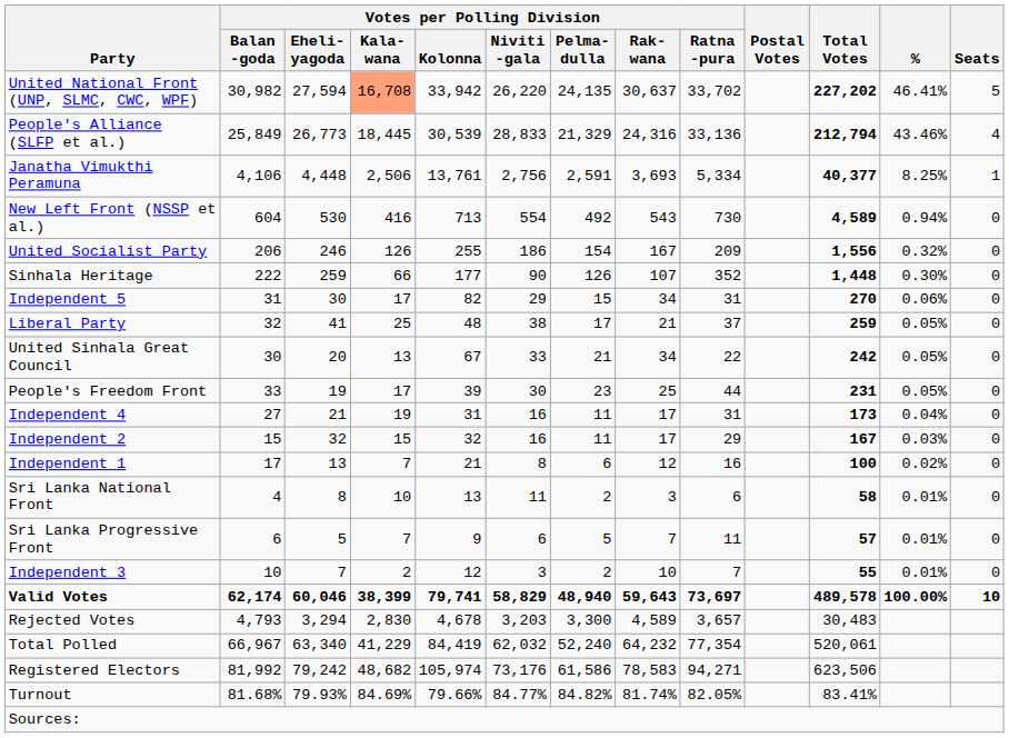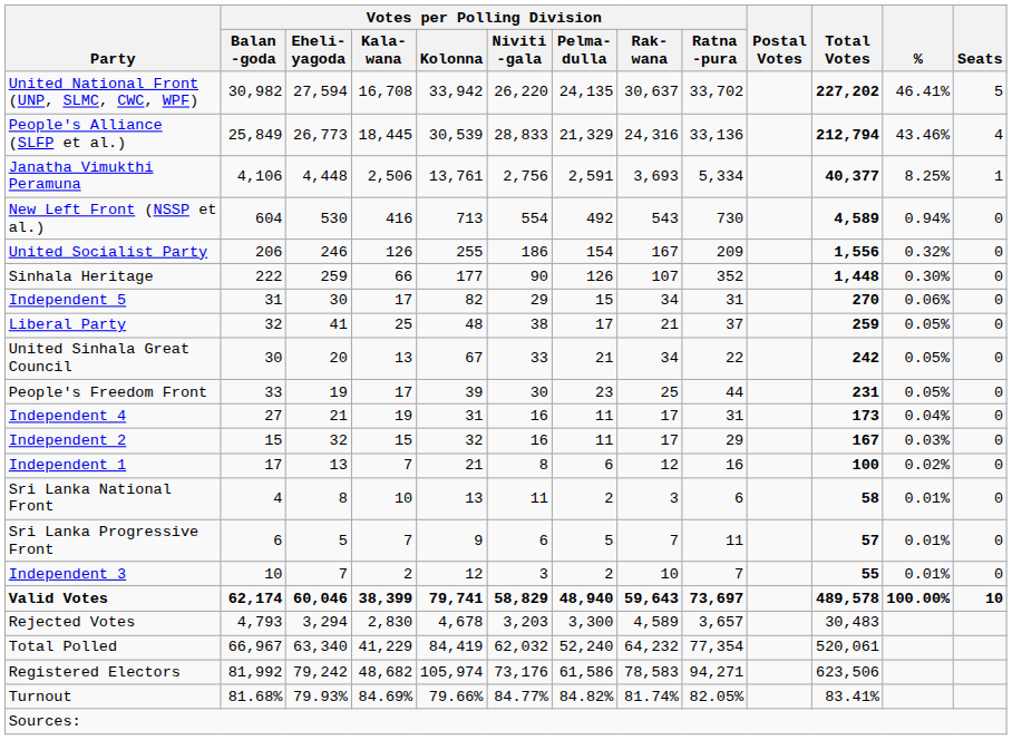United National Front (UNP, SLMC, CWC, WPF) | Votes per Polling Division / Kala- wana: lightsalmon background -> no background
